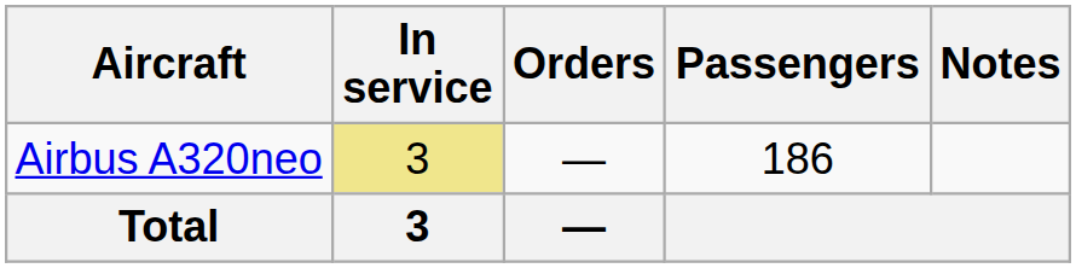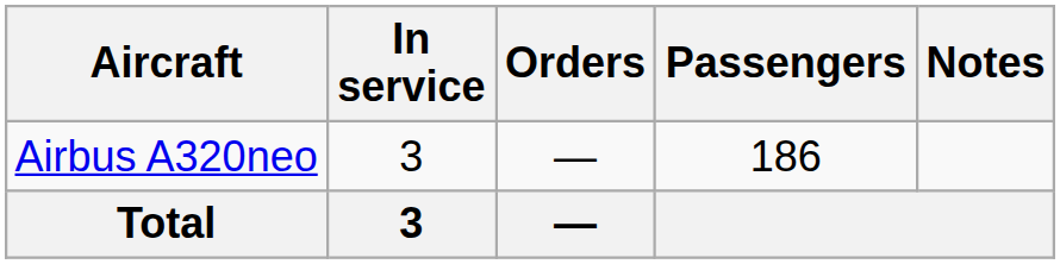Airbus A320neo | In service: khaki background -> no background
